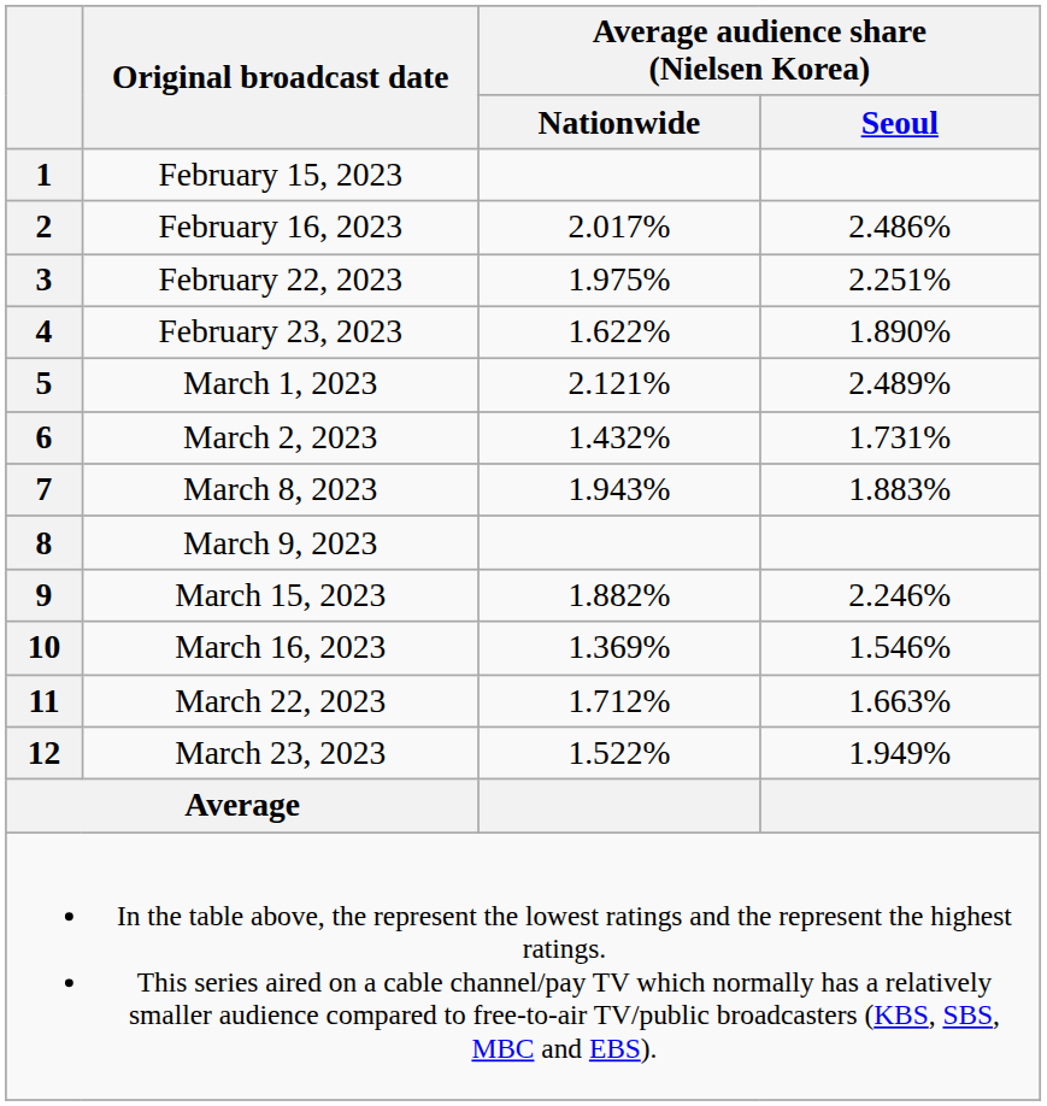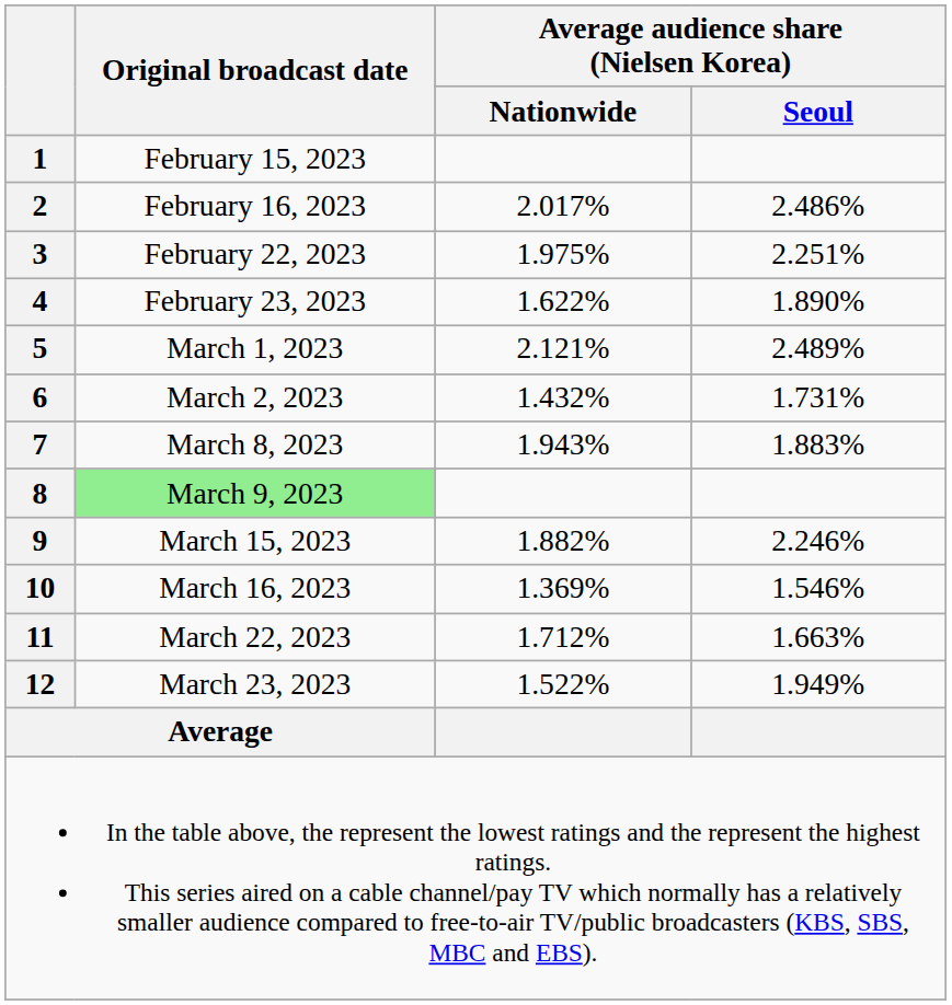8 | Original broadcast date: no background -> lightgreen background
